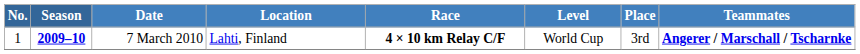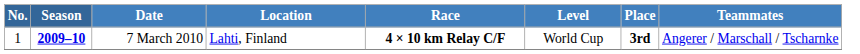7 March 2010 | Place: normal -> bold
7 March 2010 | Teammates: bold -> normal
